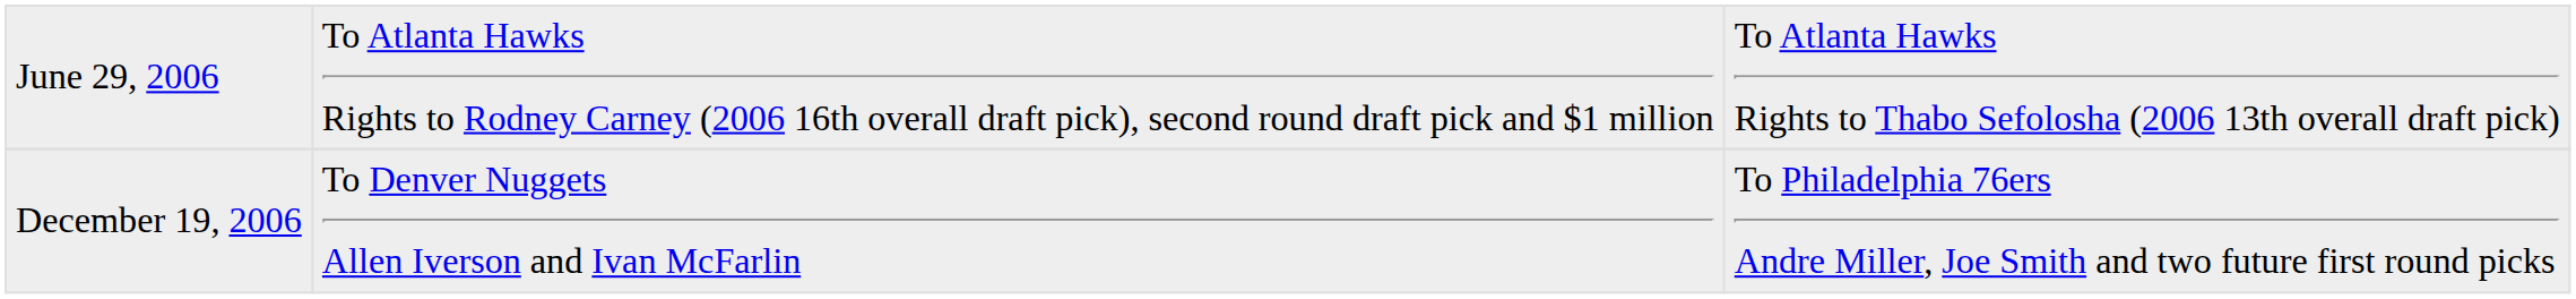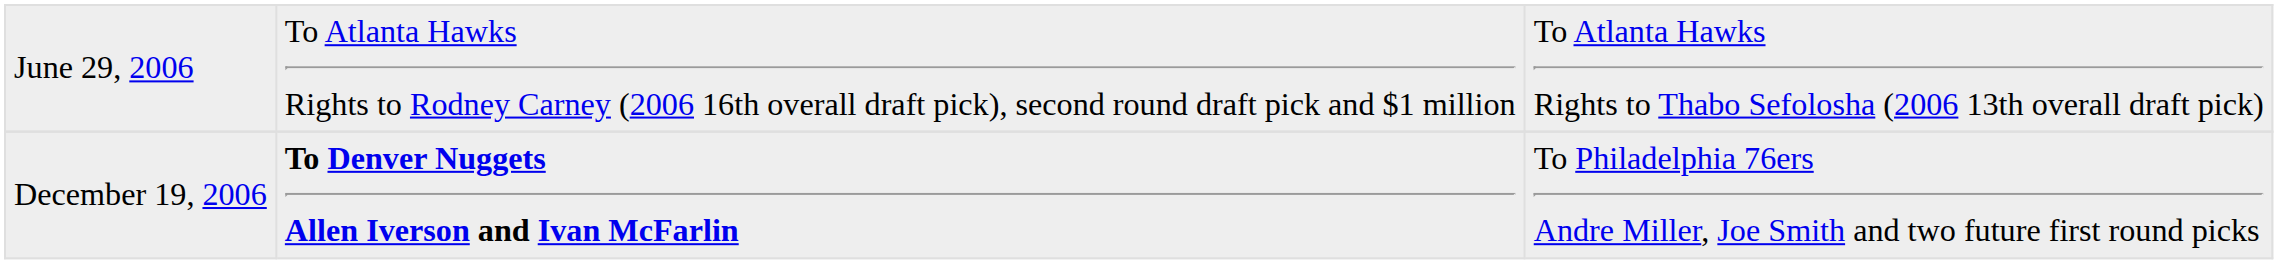December 19, 2006 | column 2: normal -> bold
